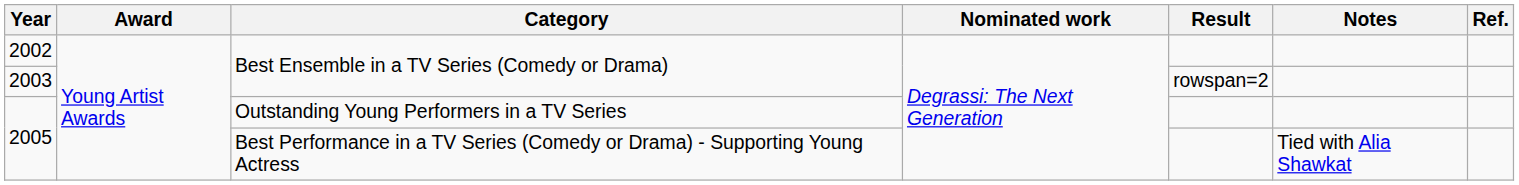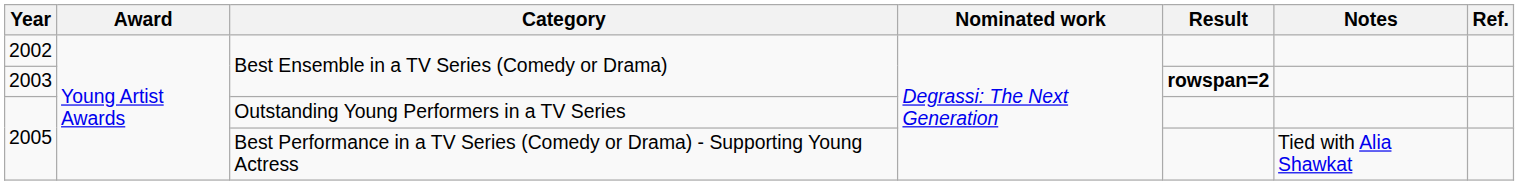2003 | Result: normal -> bold
